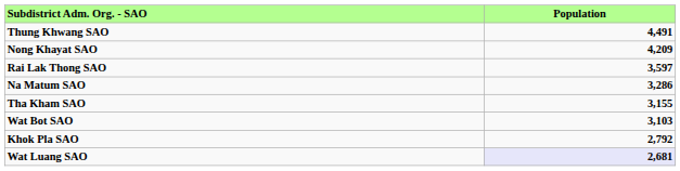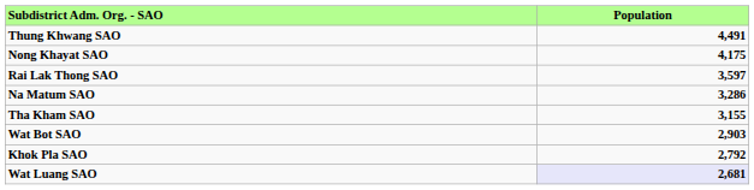Nong Khayat SAO | Population: 4,209 -> 4,175
Wat Bot SAO | Population: 3,103 -> 2,903
